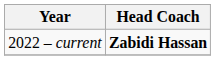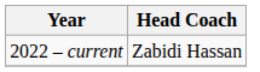2022 – current | Head Coach: bold -> normal
